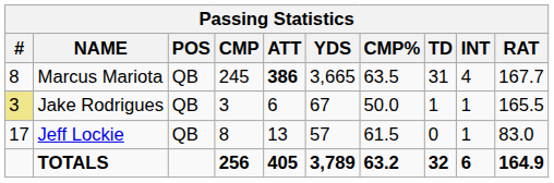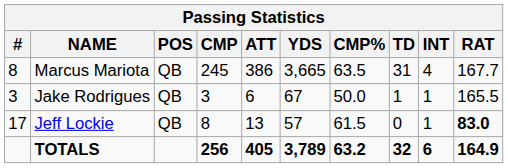Marcus Mariota | ATT: bold -> normal
Jake Rodrigues | #: khaki background -> no background
Jeff Lockie | RAT: normal -> bold
